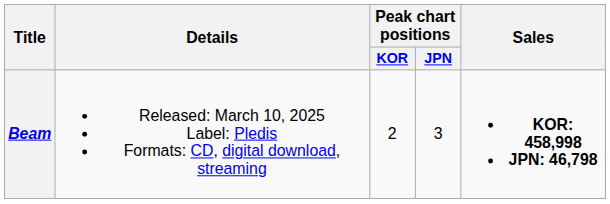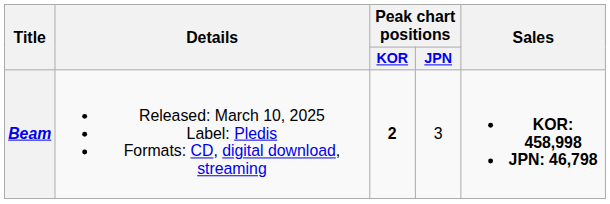Beam | Peak chart positions / KOR: normal -> bold
